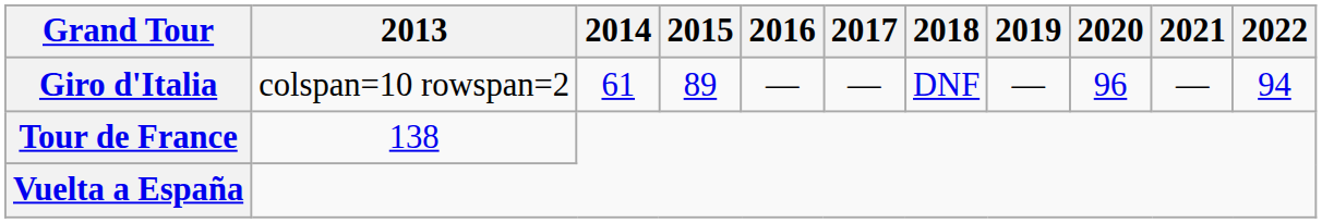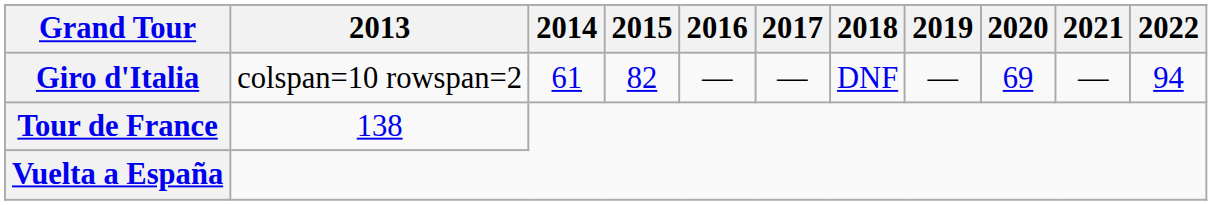Giro d'Italia | 2015: 89 -> 82
Giro d'Italia | 2020: 96 -> 69
